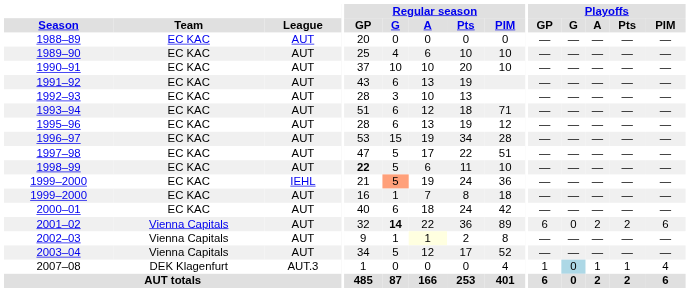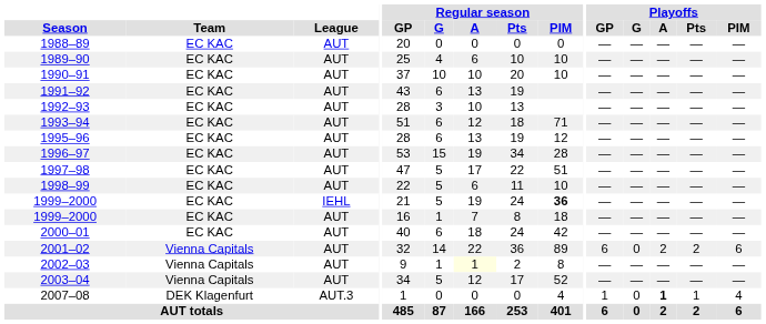1998–99 | Regular season / GP: bold -> normal
1999–2000 / IEHL | Regular season / G: lightsalmon background -> no background
1999–2000 / IEHL | Regular season / PIM: normal -> bold
2001–02 | Regular season / G: bold -> normal
2007–08 | Playoffs / G: lightblue background -> no background
2007–08 | Playoffs / A: normal -> bold
